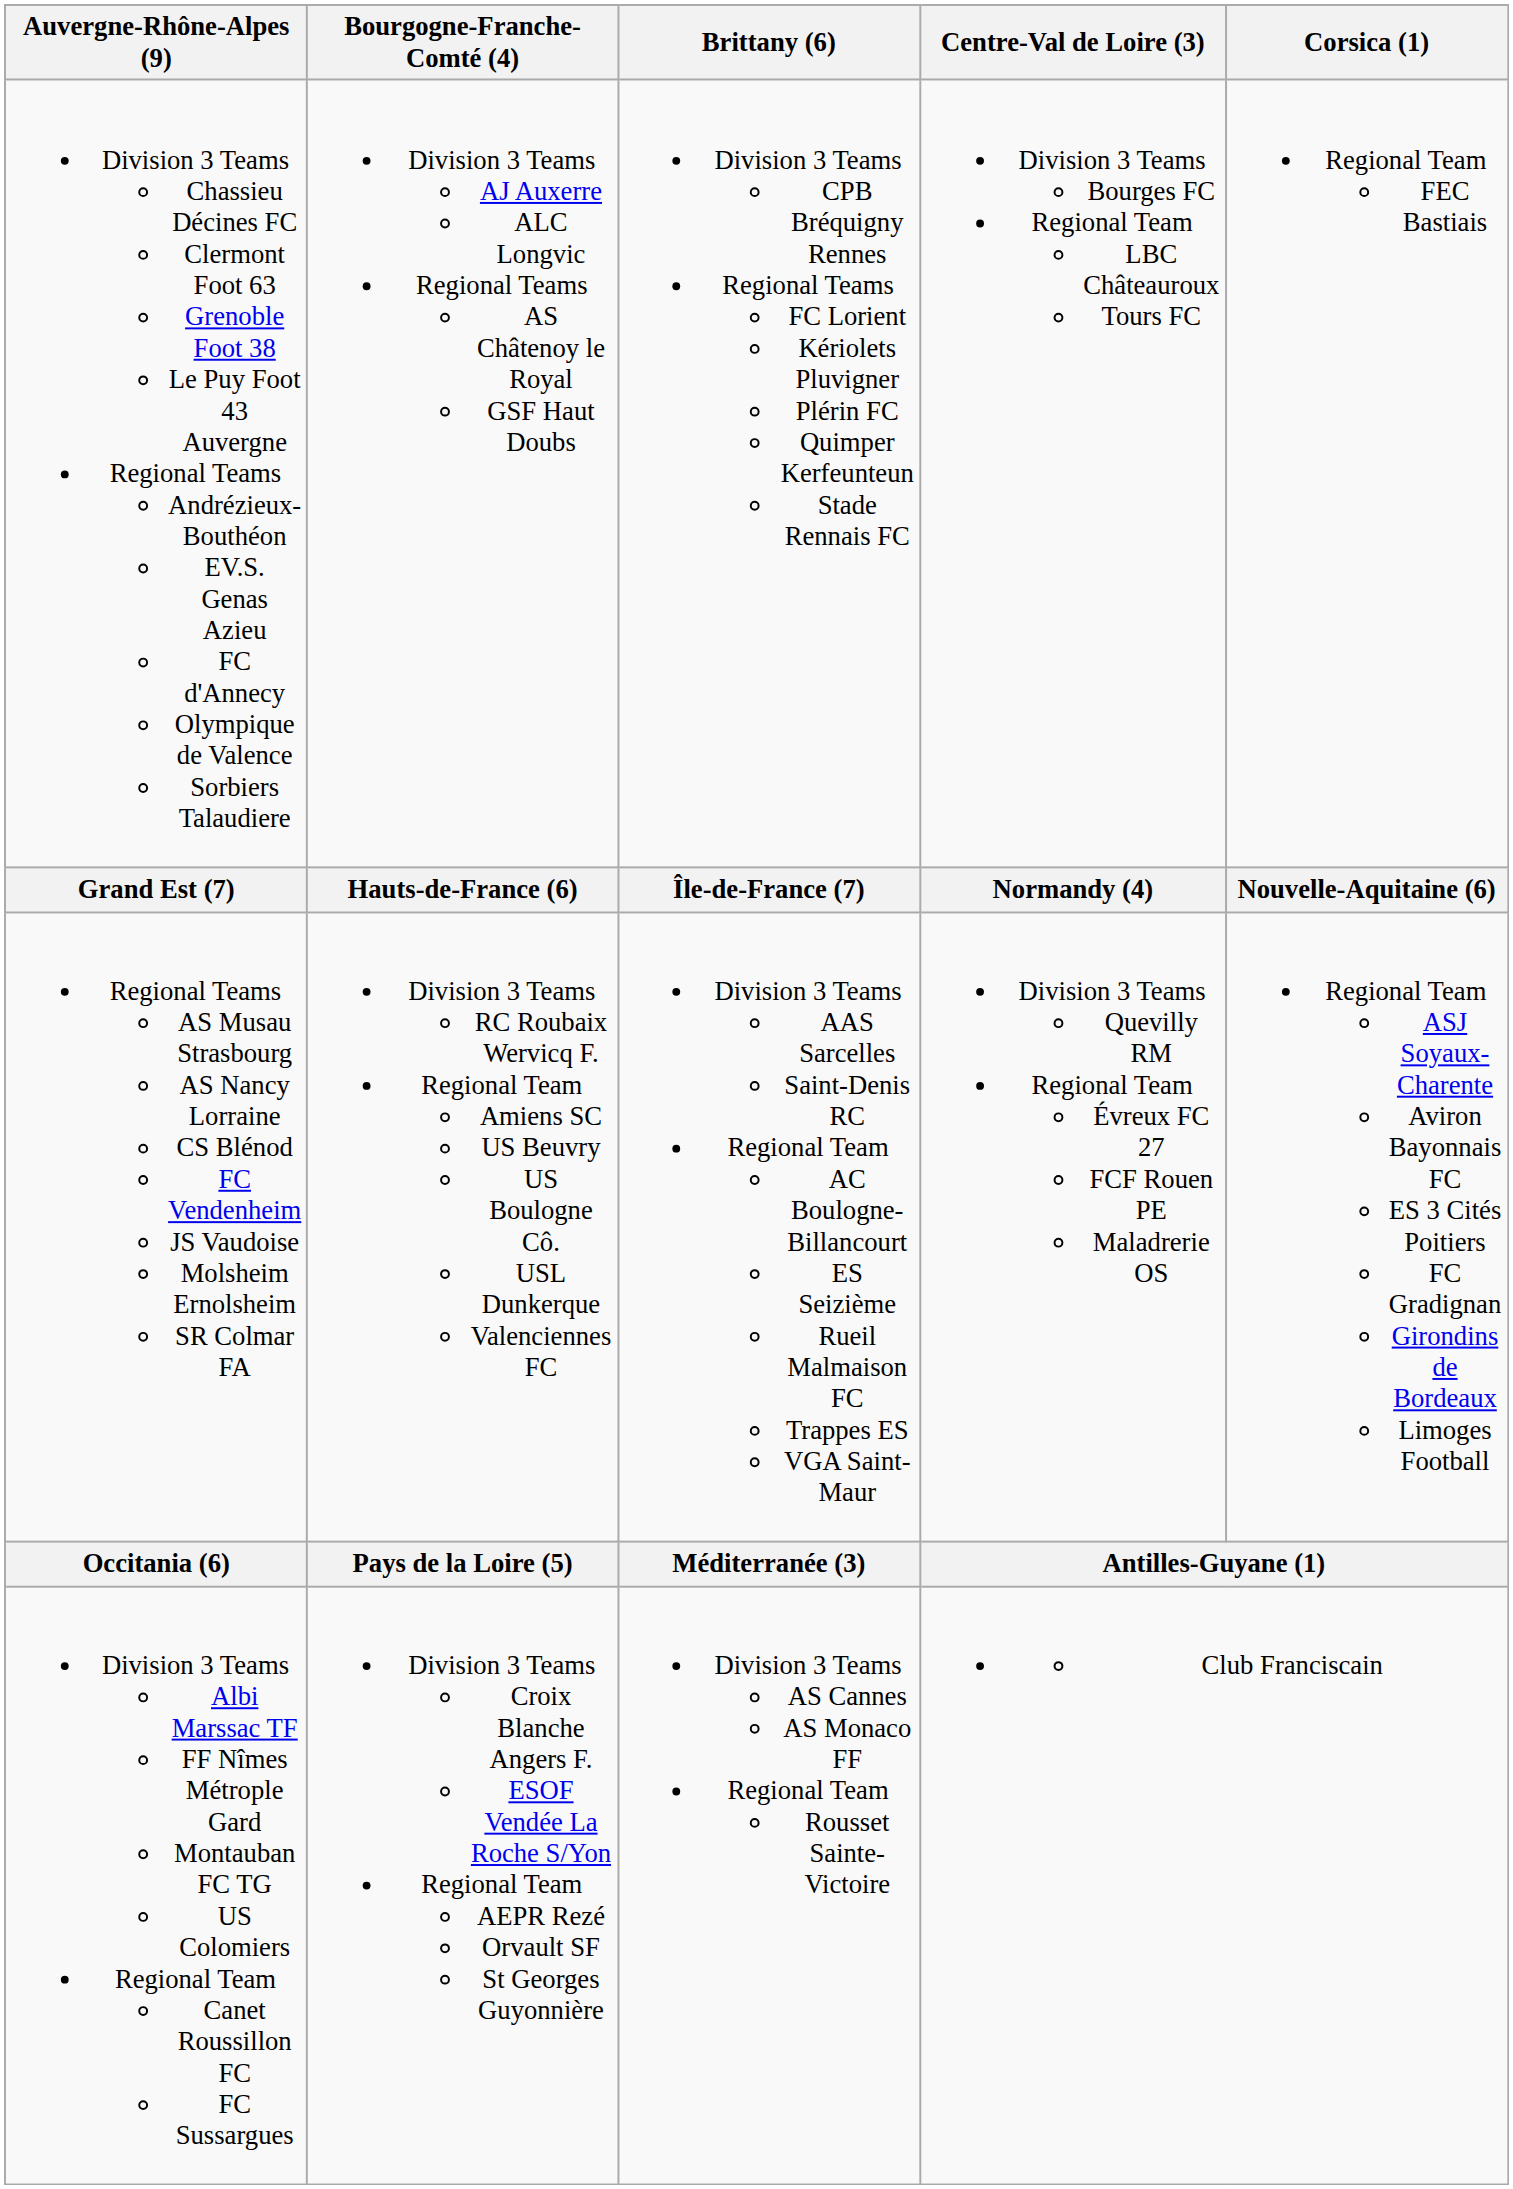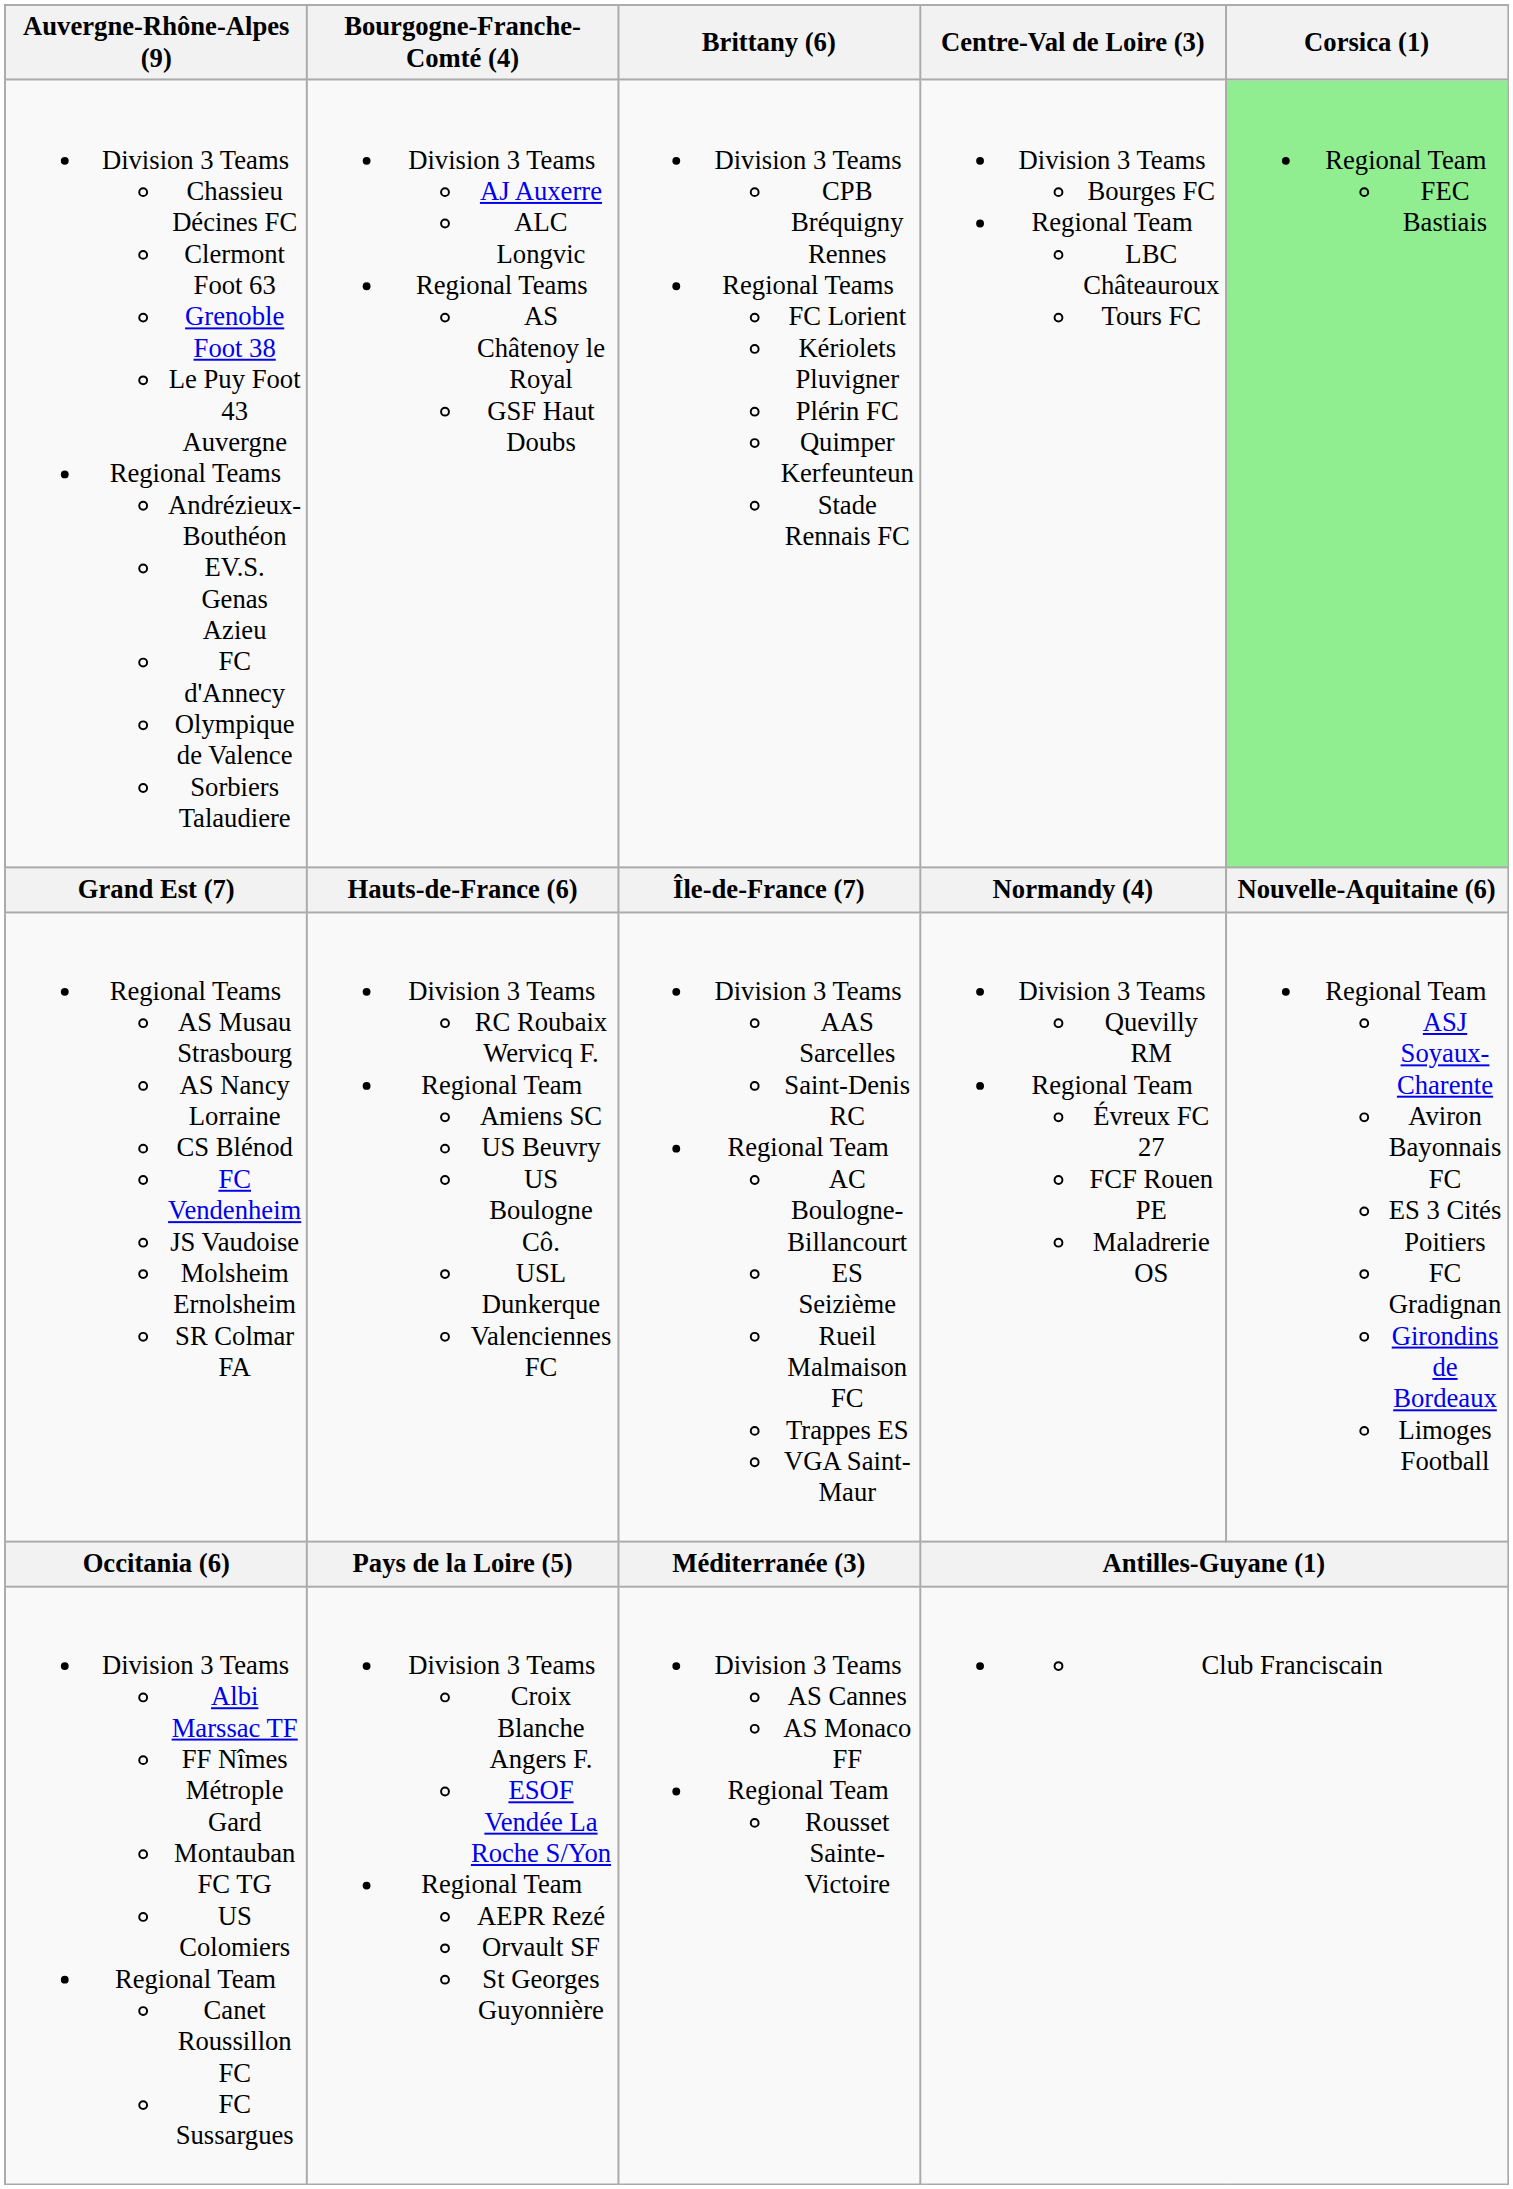row 2 | Corsica (1): no background -> lightgreen background
